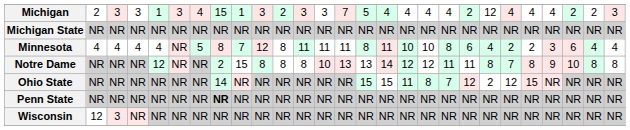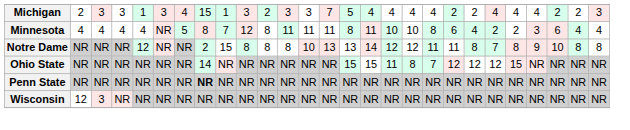Michigan | column 21: 12 -> 2
- row: Michigan State | NR | NR | NR | NR | NR | NR | NR | NR | NR | NR | NR | NR | NR | NR | NR | NR | NR | NR | NR | NR | NR | NR | NR | NR | NR | NR
Ohio State | column 21: 2 -> 12
